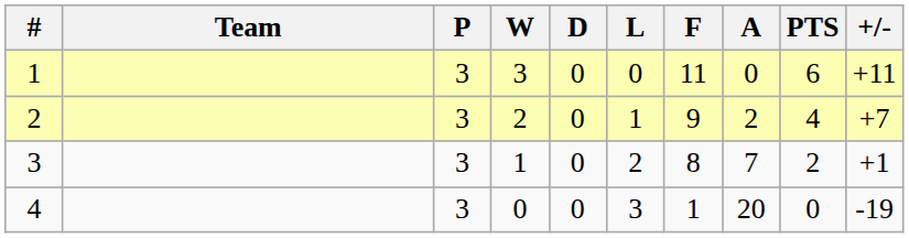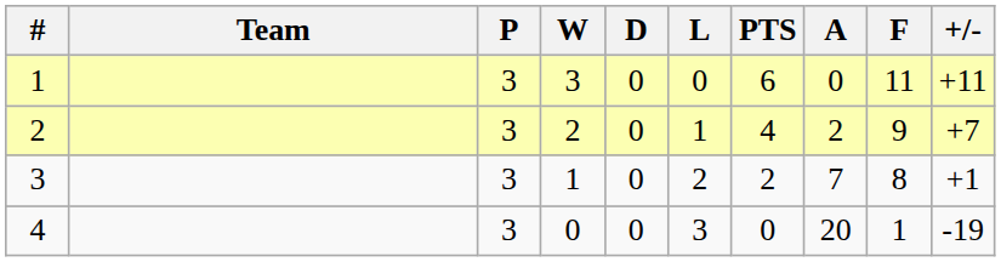columns swapped: F <-> PTS
